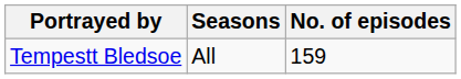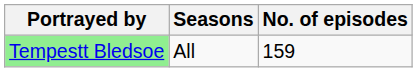row 2 | Portrayed by: no background -> lightgreen background
